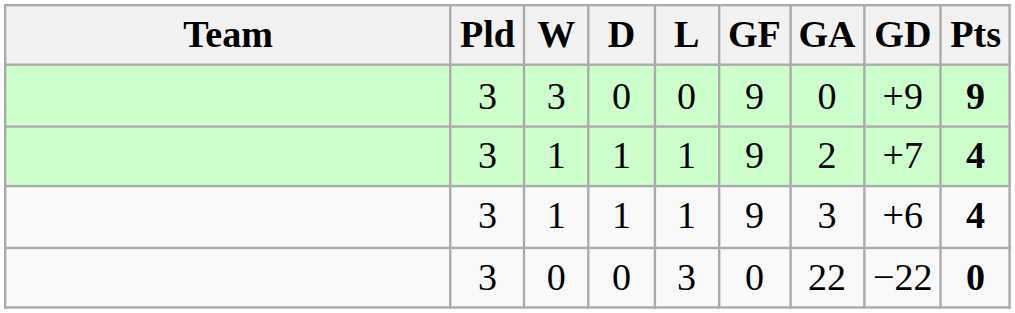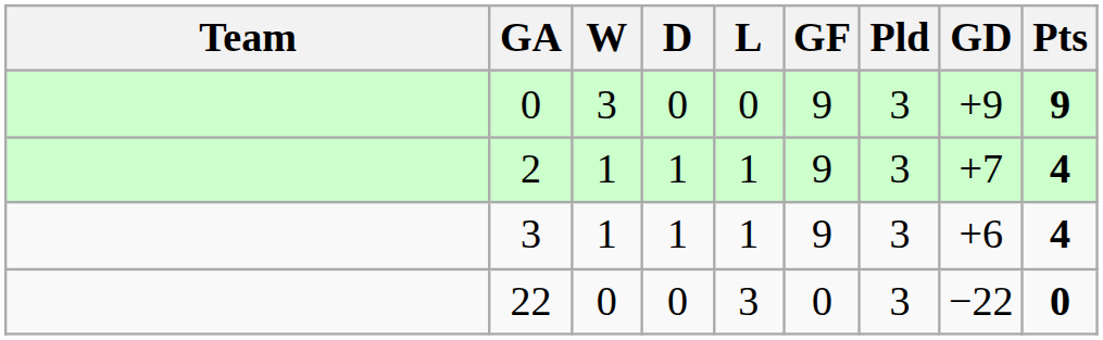columns swapped: Pld <-> GA
